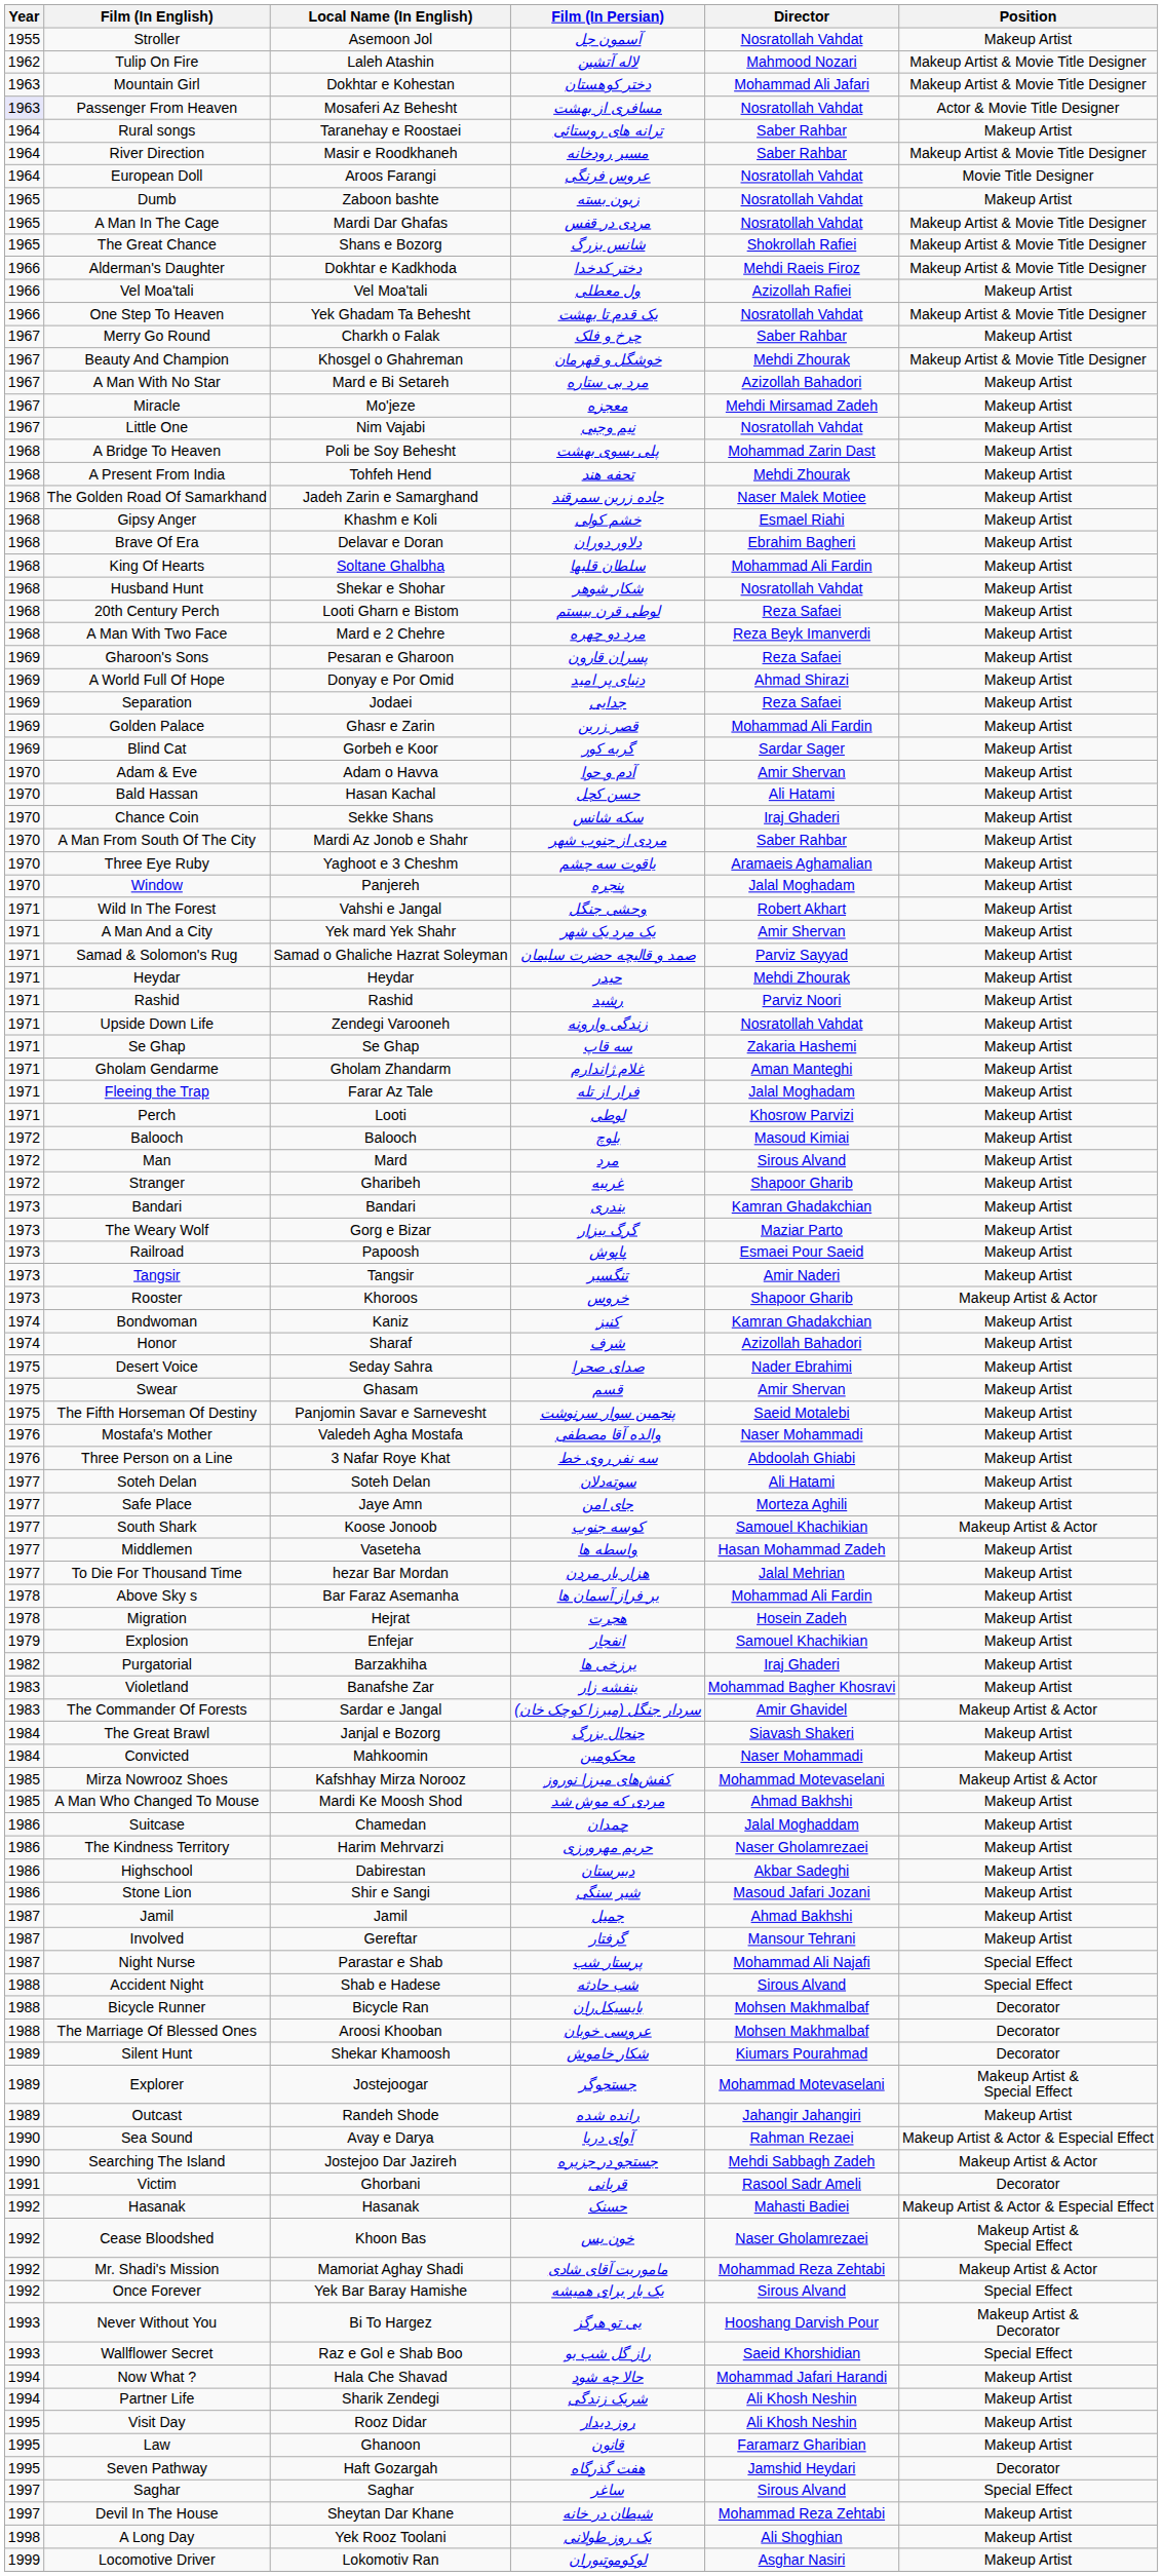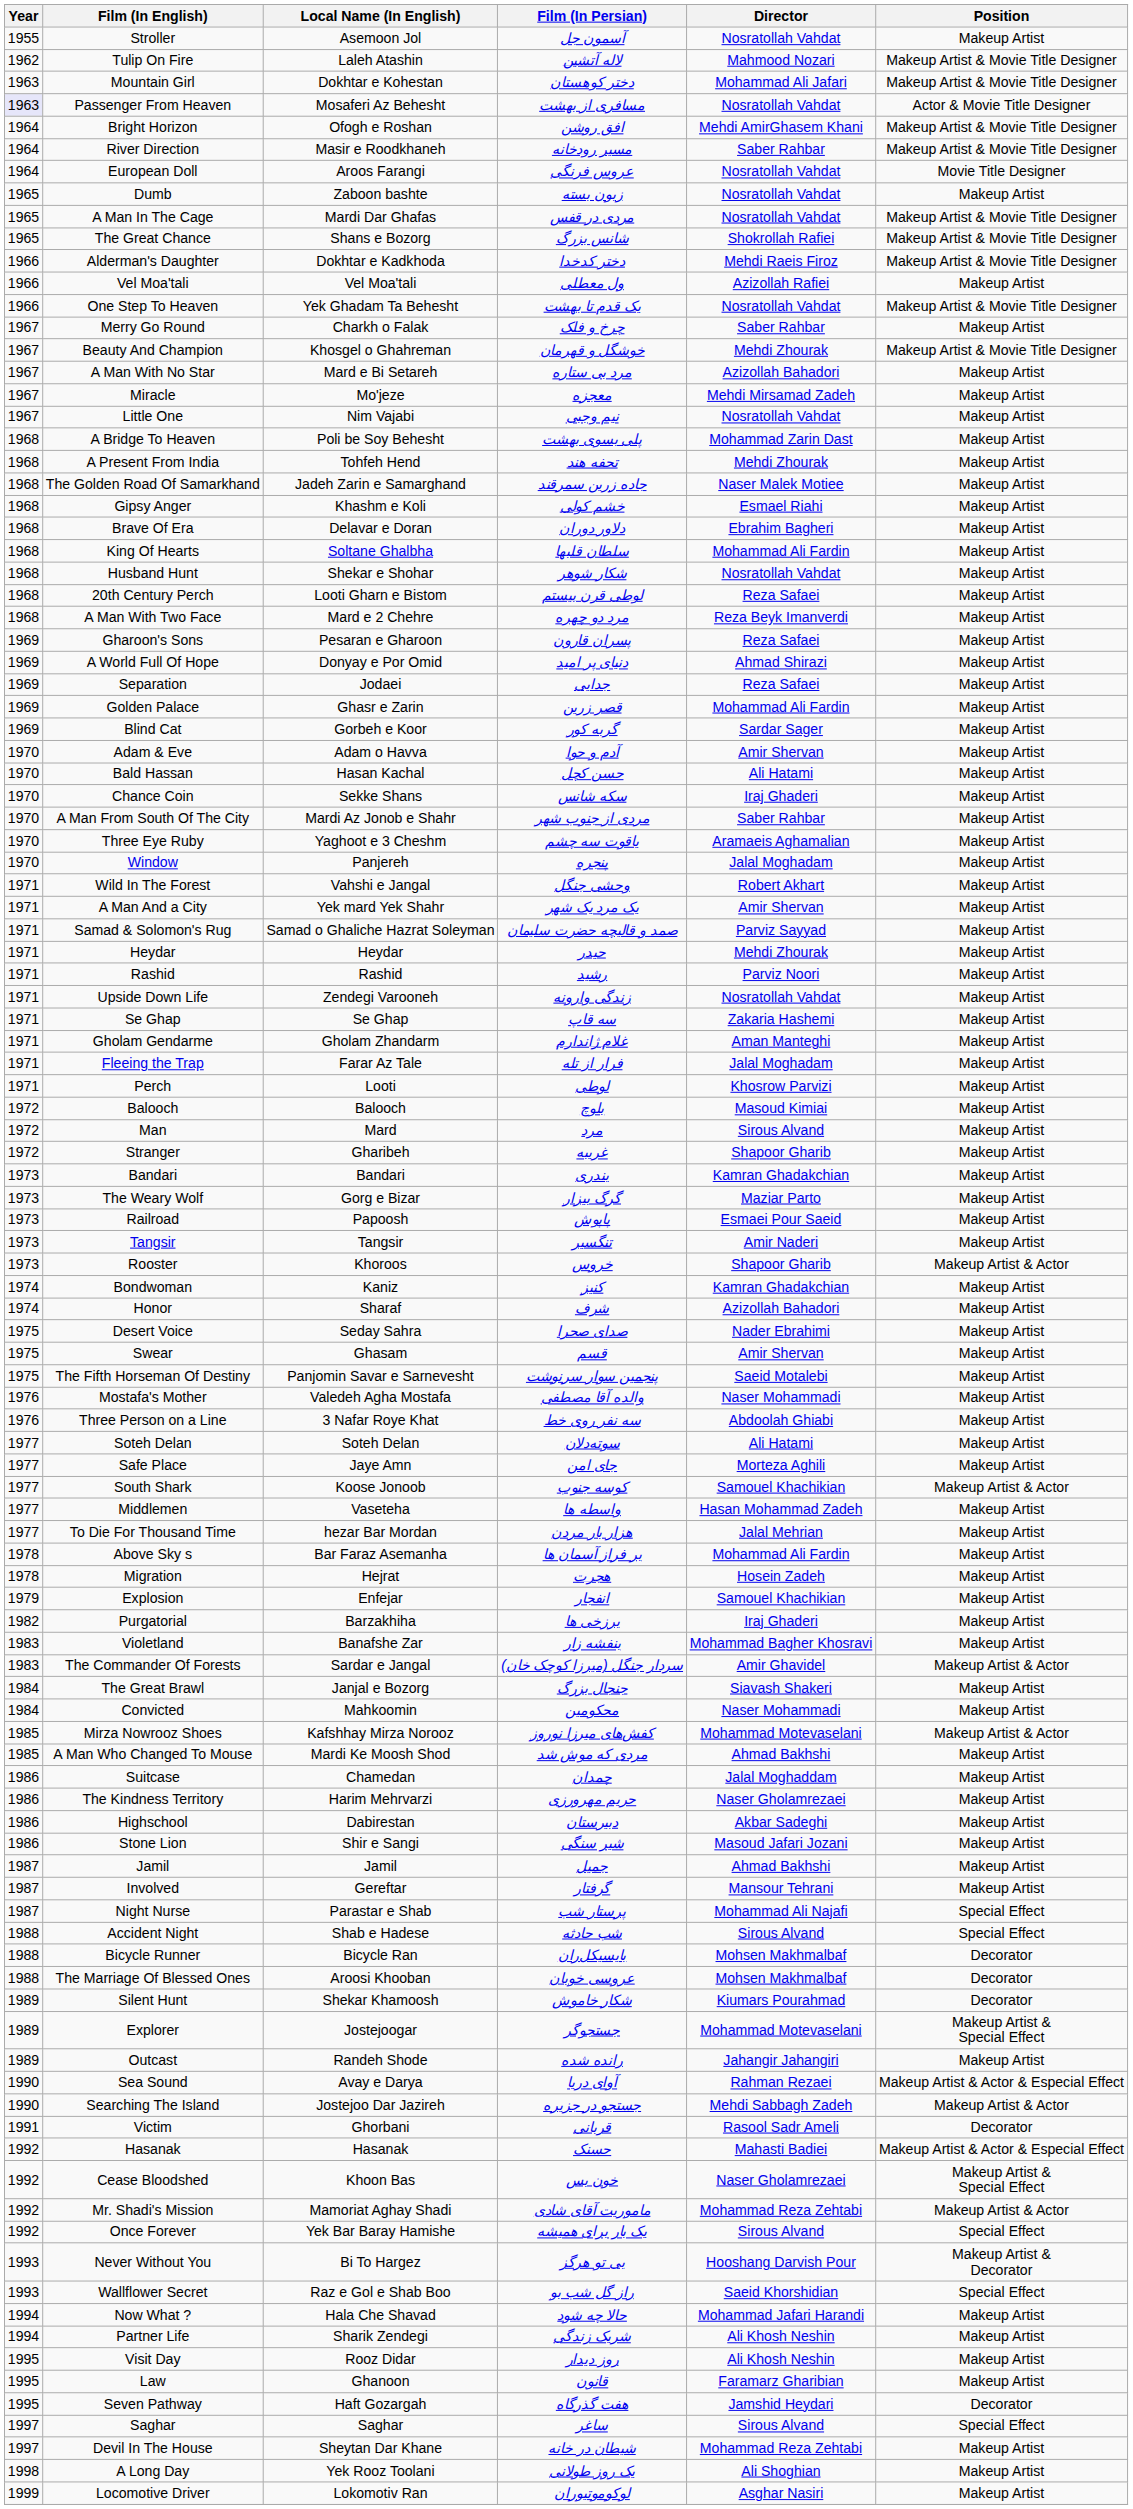+ row: 1964 | Bright Horizon | Ofogh e Roshan | افق روشن | Mehdi AmirGhasem Khani | Makeup Artist & Movie Title Designer
- row: 1964 | Rural songs | Taranehay e Roostaei | ترانه های روستائی | Saber Rahbar | Makeup Artist
